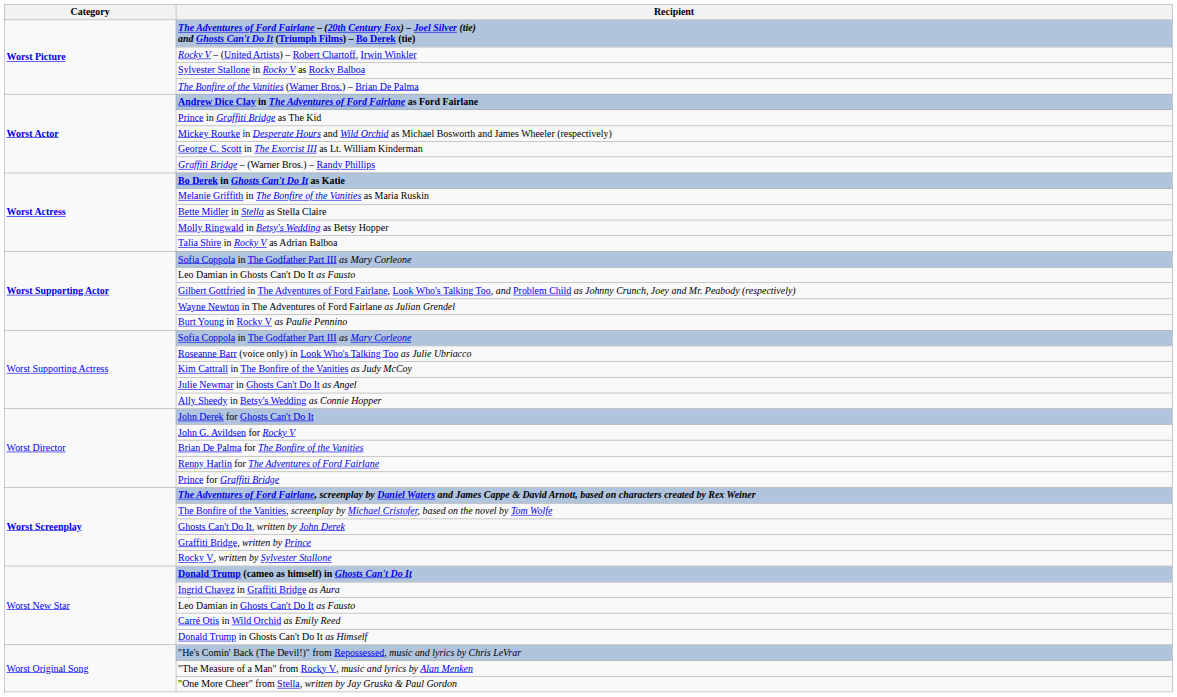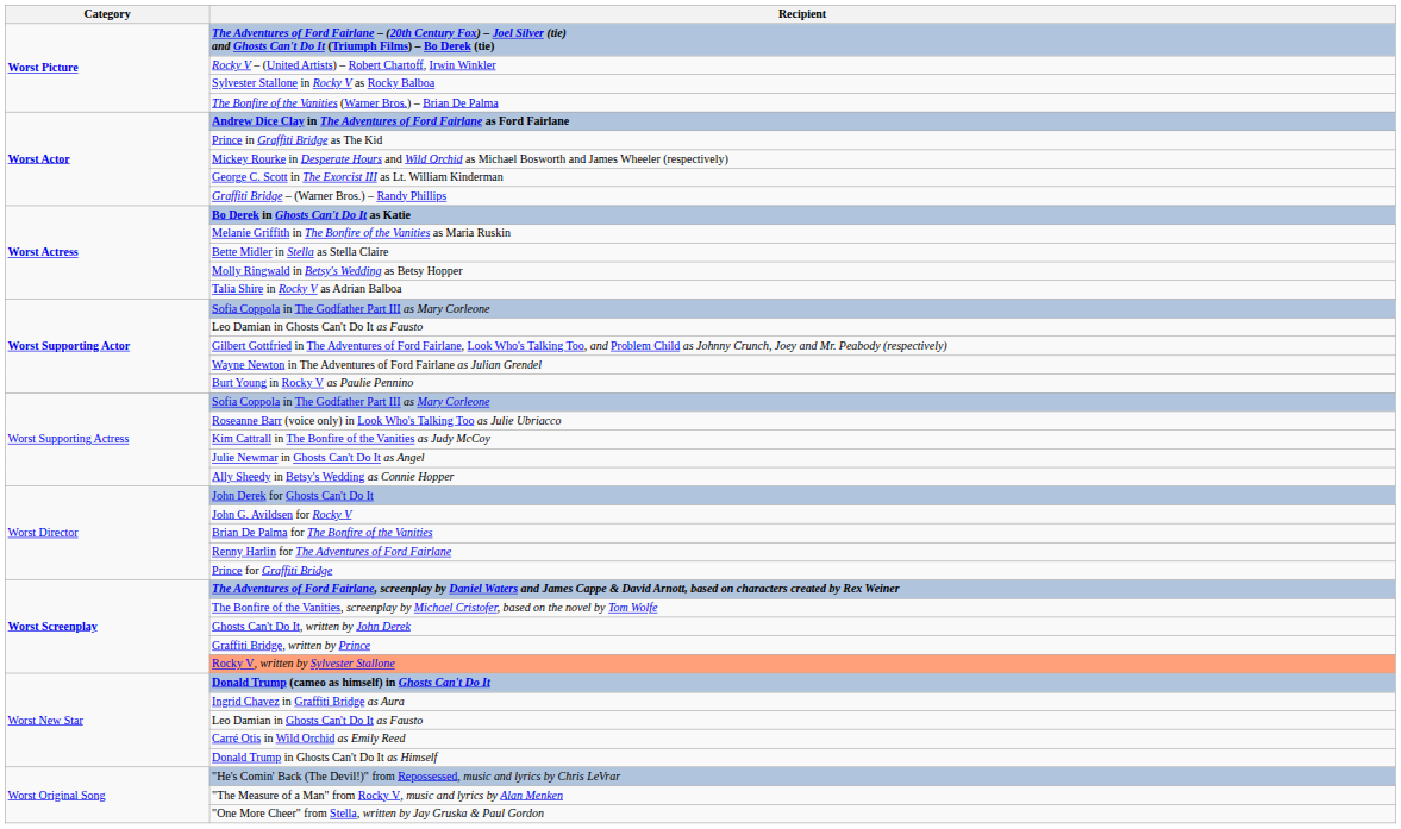row 35 | Recipient: no background -> lightsalmon background
